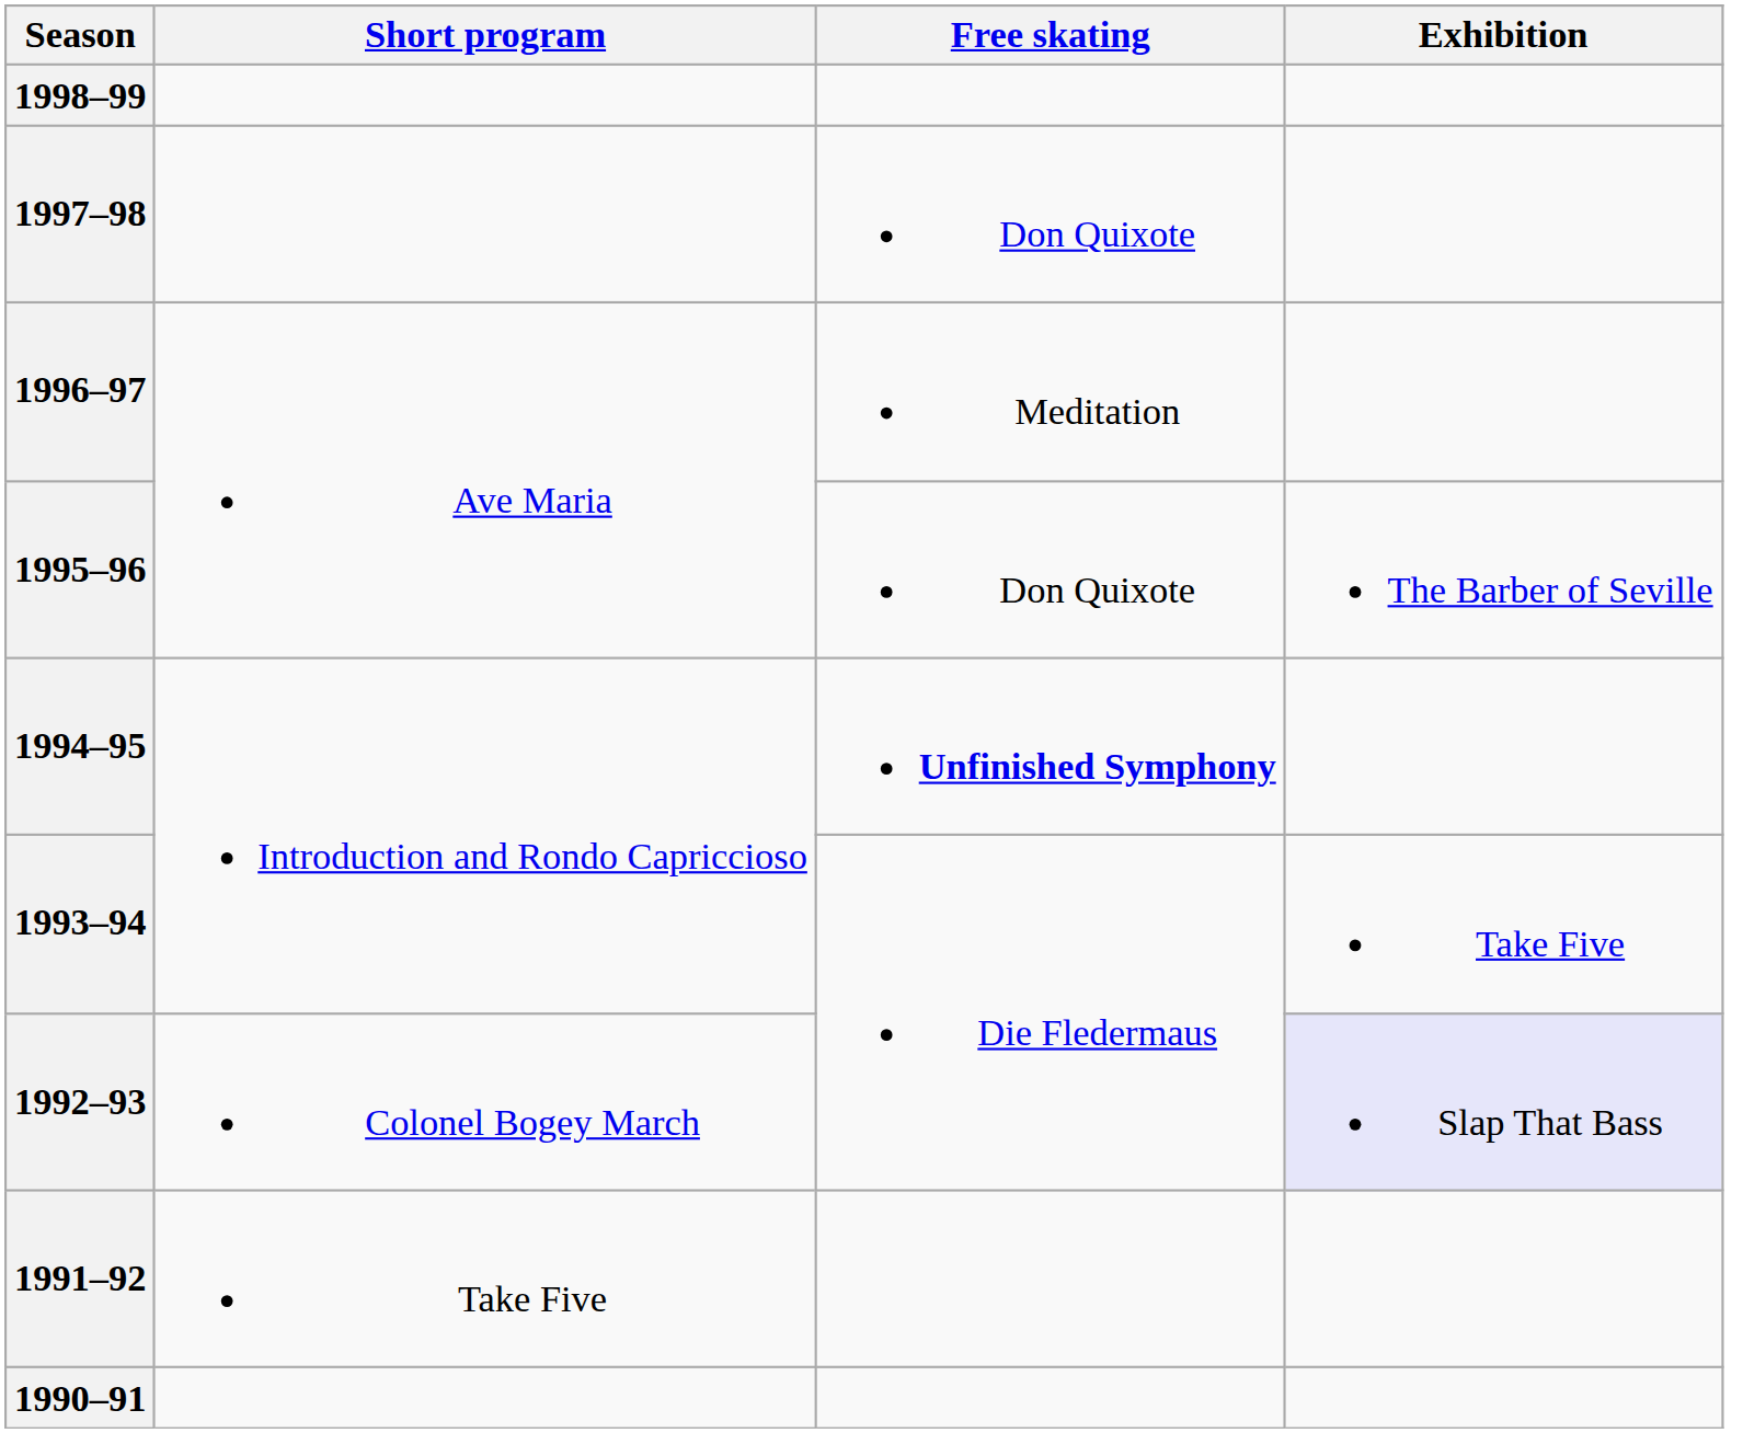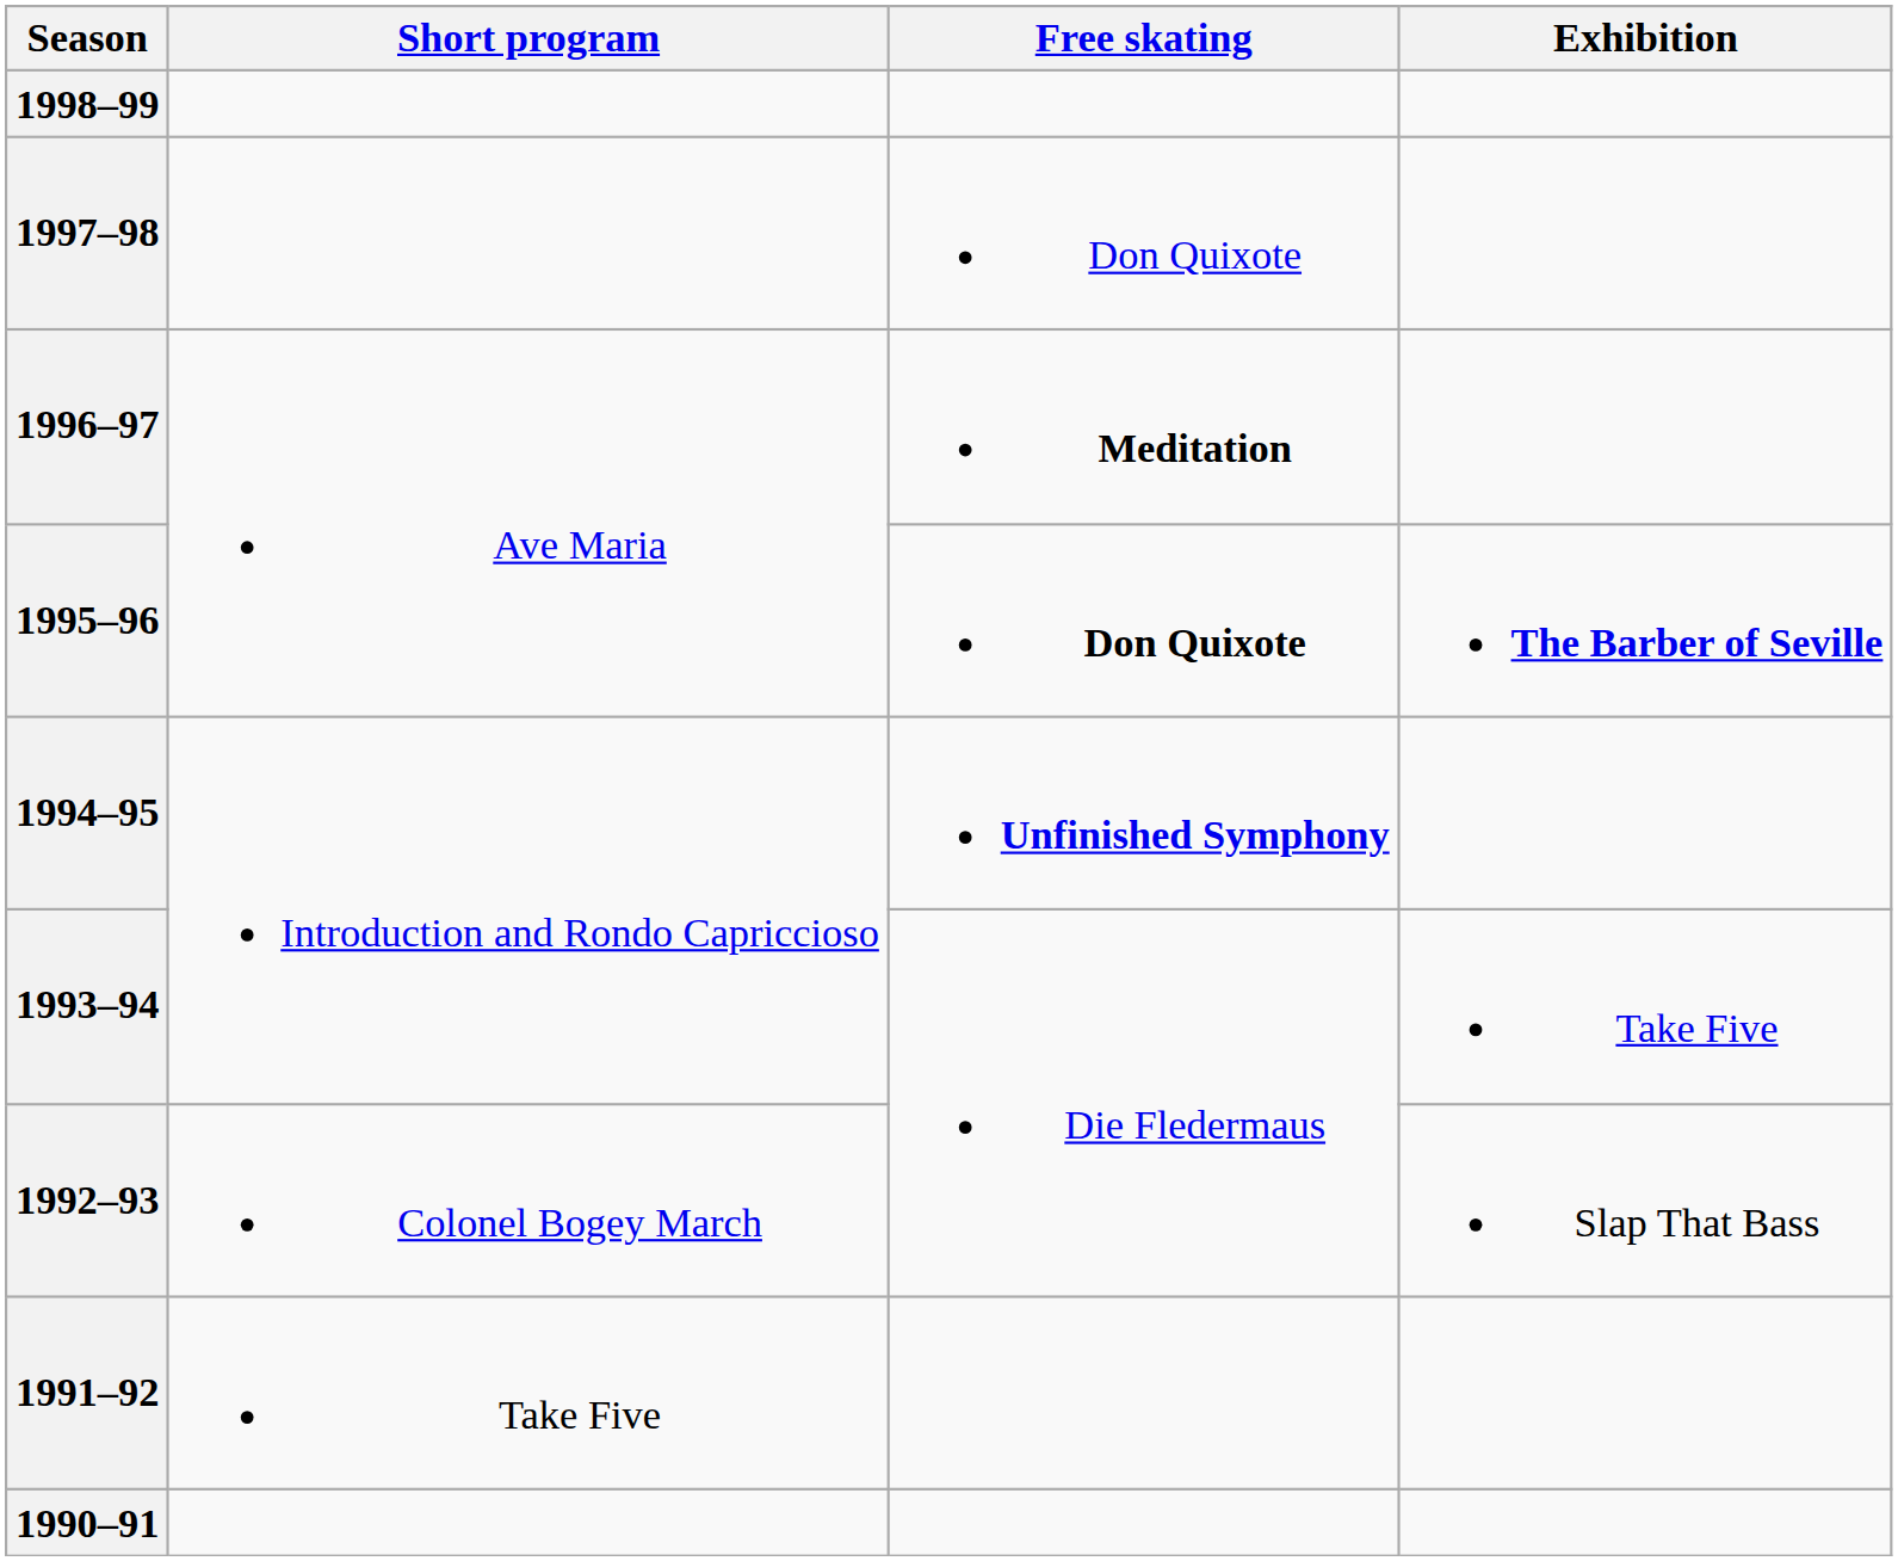1996–97 | Free skating: normal -> bold
1995–96 | Free skating: normal -> bold
1995–96 | Exhibition: normal -> bold
1992–93 | Exhibition: lavender background -> no background
